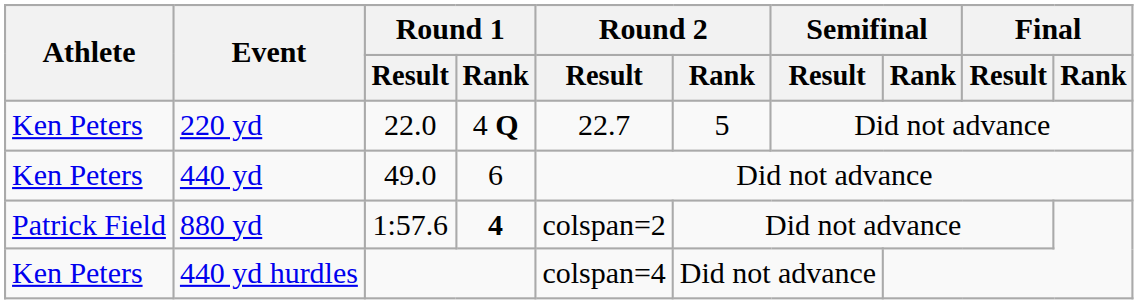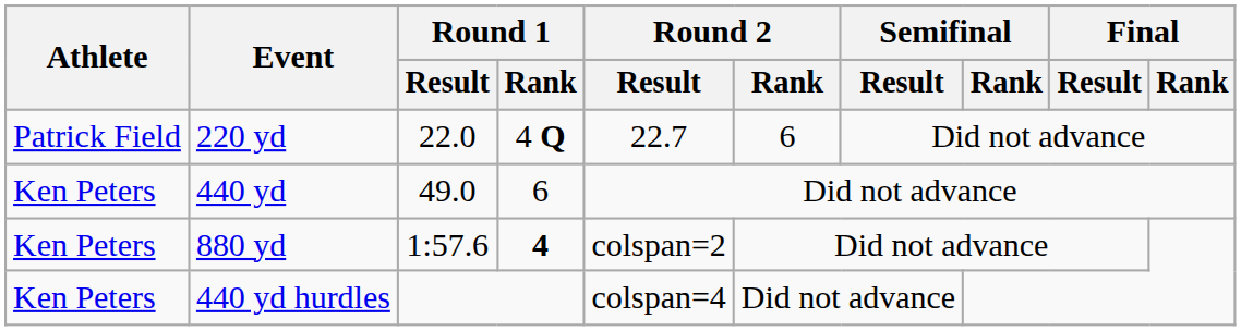220 yd | Athlete: Ken Peters -> Patrick Field
220 yd | Round 2 / Rank: 5 -> 6
880 yd | Athlete: Patrick Field -> Ken Peters
